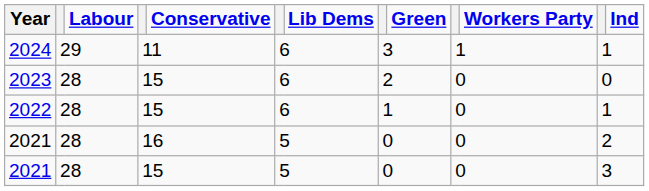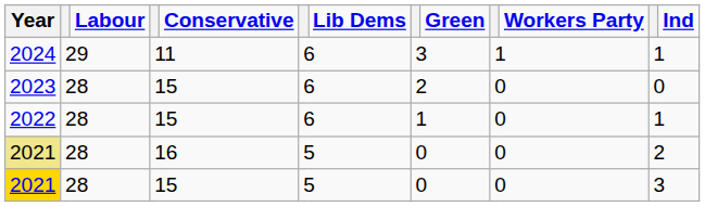2021 / 16 | Year: no background -> khaki background
2021 / 15 | Year: no background -> gold background
